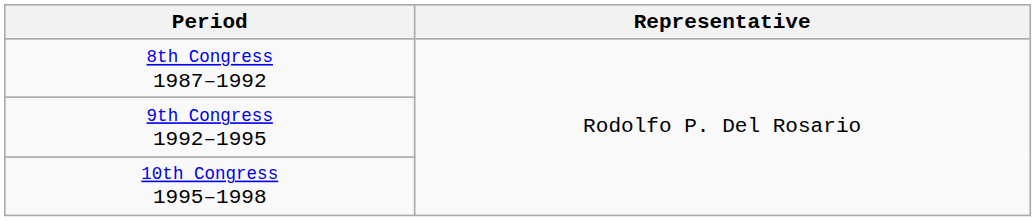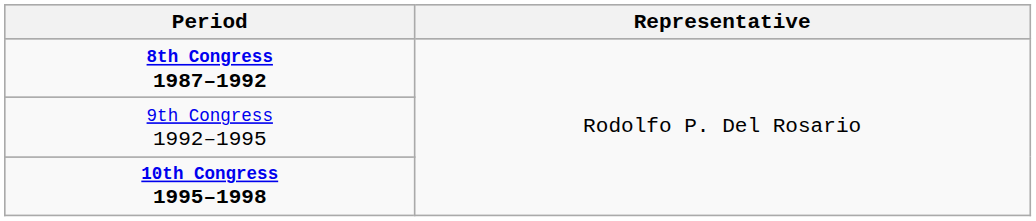8th Congress 1987–1992 | Period: normal -> bold
10th Congress 1995–1998 | Period: normal -> bold
